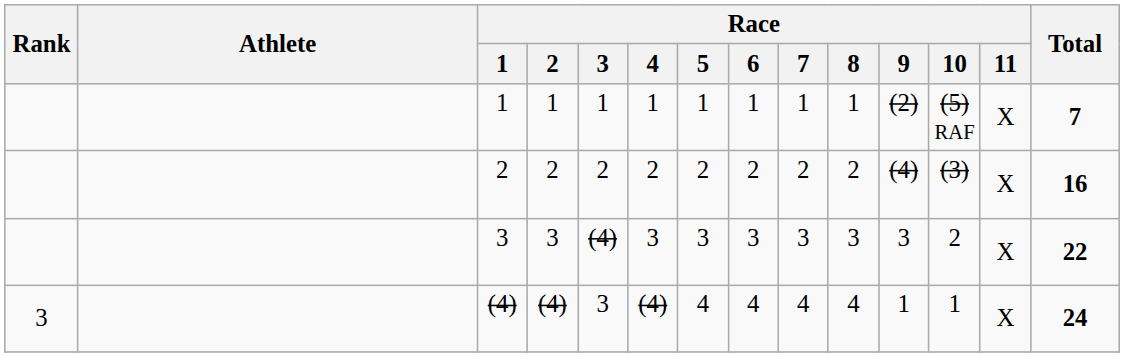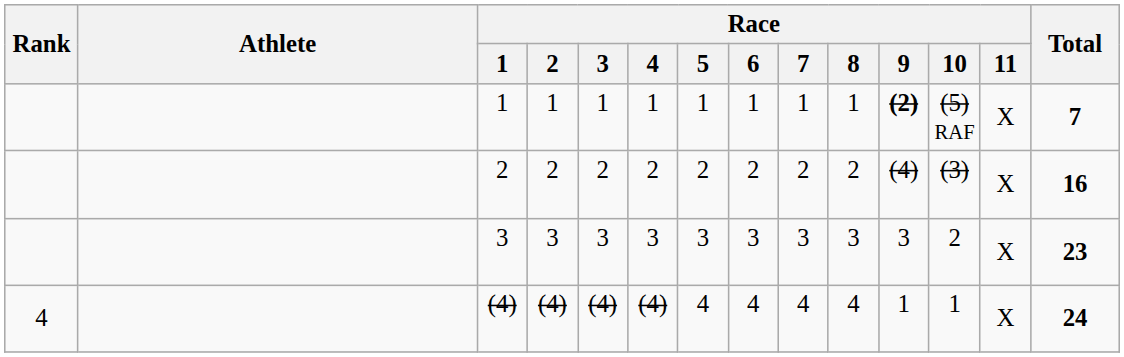row 3 | Race / 9: normal -> bold
row 5 | Race / 3: (4) -> 3
row 5 | Total: 22 -> 23
row 6 | Rank: 3 -> 4
row 6 | Race / 3: 3 -> (4)
